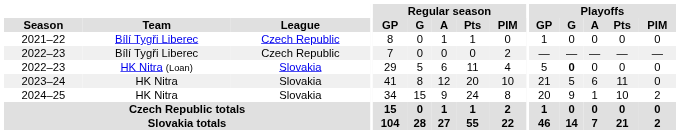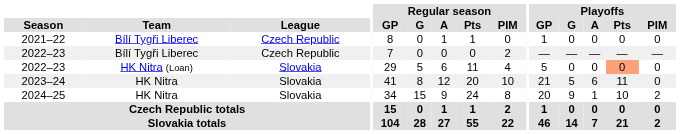2022–23 / HK Nitra (Loan) | Playoffs / G: bold -> normal
2022–23 / HK Nitra (Loan) | Playoffs / Pts: no background -> lightsalmon background
